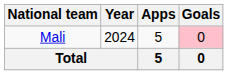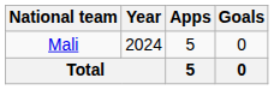Mali | Goals: pink background -> no background
